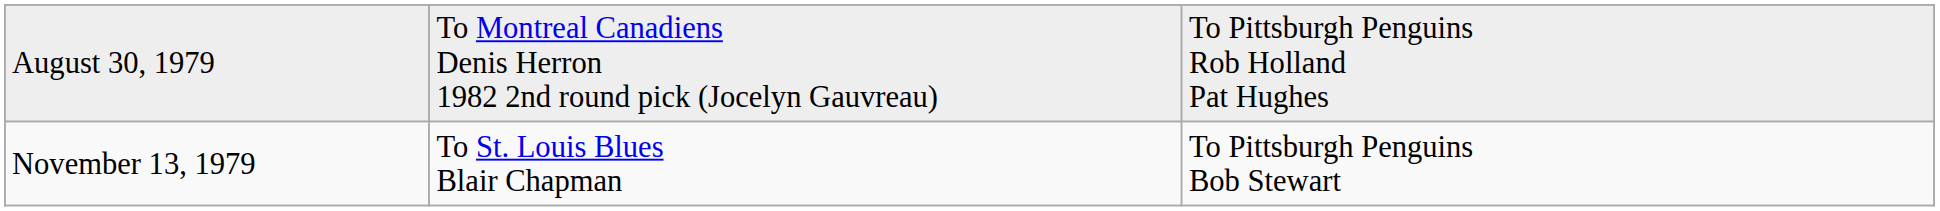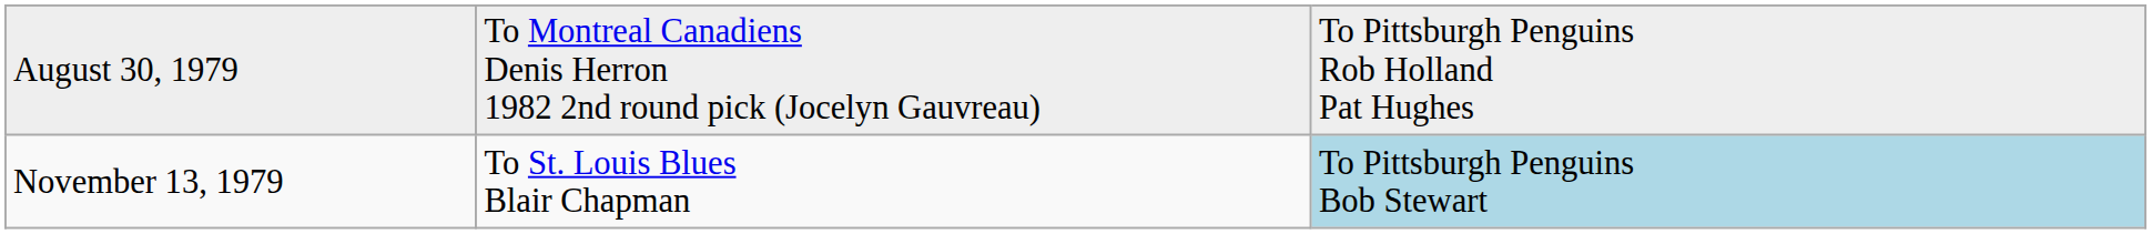November 13, 1979 | column 3: no background -> lightblue background
